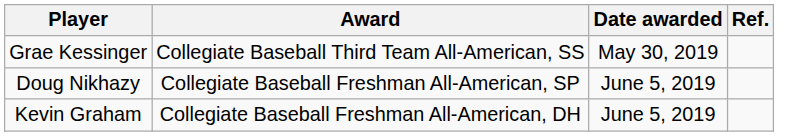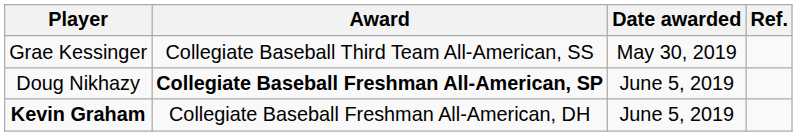row 3 | Award: normal -> bold
row 4 | Player: normal -> bold
